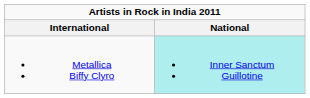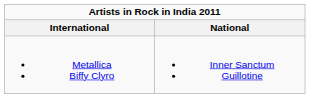Metallica Biffy Clyro | National: paleturquoise background -> no background
